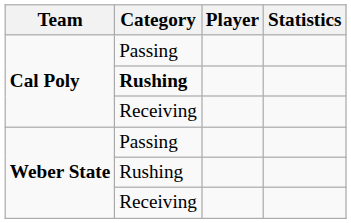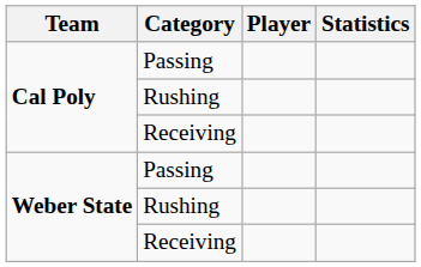Cal Poly / Rushing | Category: bold -> normal
